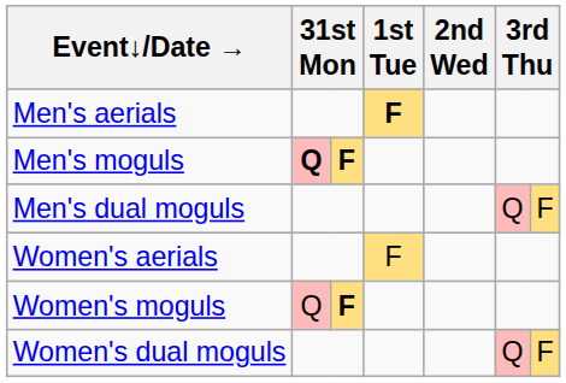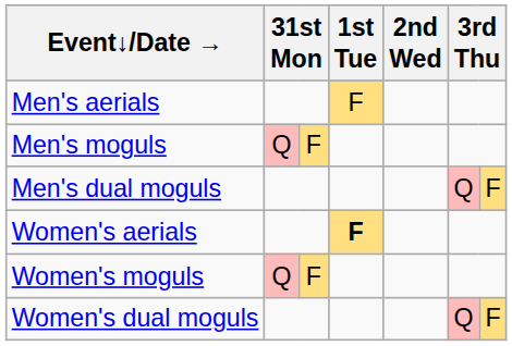Men's aerials | 1st Tue: bold -> normal
Men's moguls | column 2: bold -> normal
Men's moguls | column 3: bold -> normal
Women's aerials | 1st Tue: normal -> bold
Women's moguls | column 3: bold -> normal
